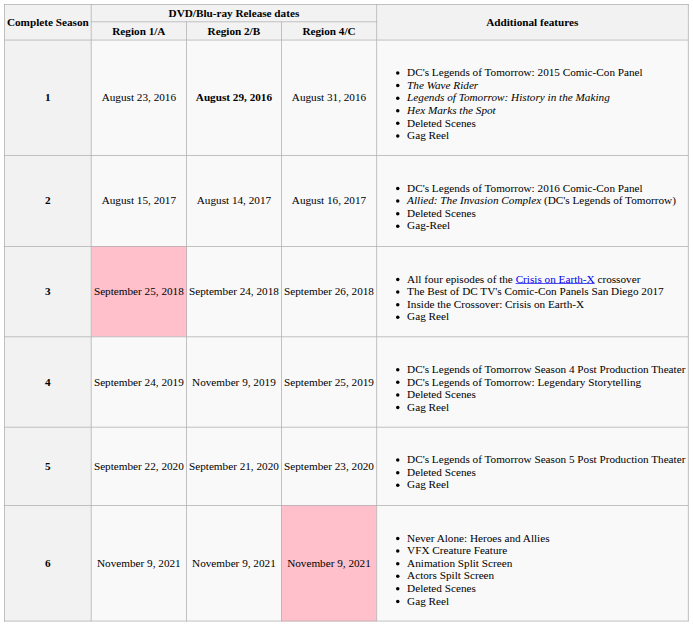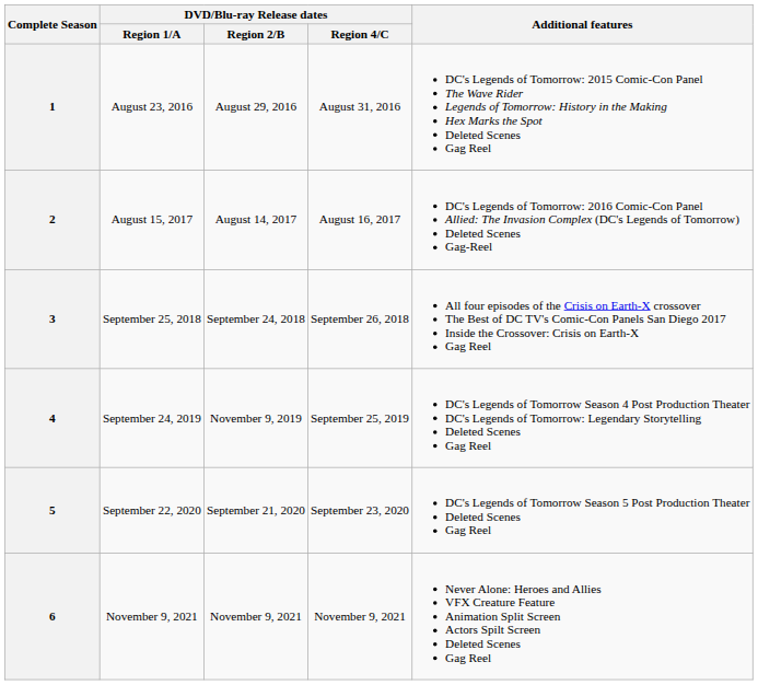1 | DVD/Blu-ray Release dates / Region 2/B: bold -> normal
3 | DVD/Blu-ray Release dates / Region 1/A: pink background -> no background
6 | DVD/Blu-ray Release dates / Region 4/C: pink background -> no background
